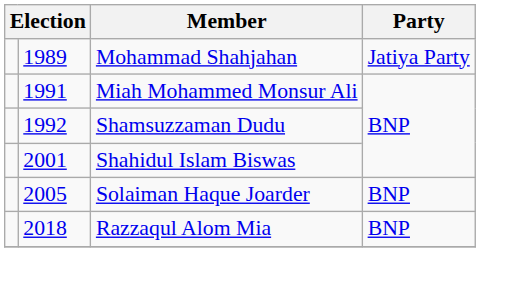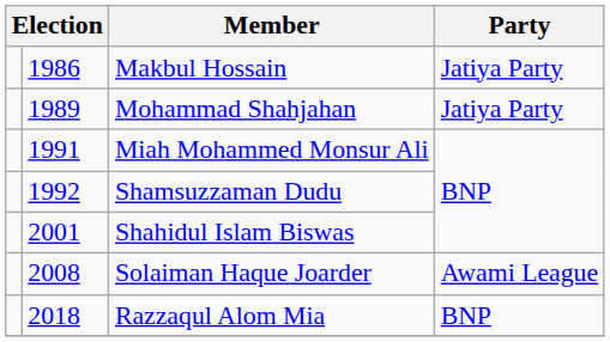+ row: 1986 | Makbul Hossain | Jatiya Party
Solaiman Haque Joarder | column 2: 2005 -> 2008
Solaiman Haque Joarder | Party: BNP -> Awami League
